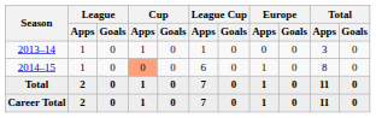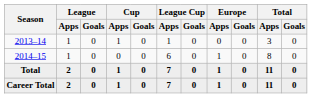2014–15 | Cup / Apps: lightsalmon background -> no background
